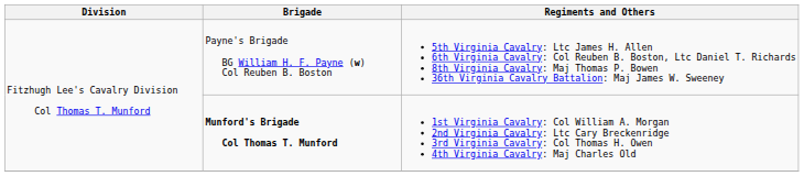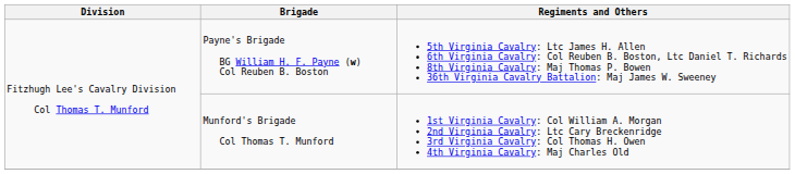Munford's Brigade Col Thomas T. Munford | Brigade: bold -> normal
